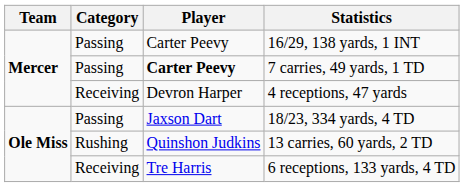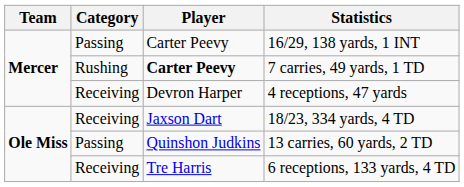7 carries, 49 yards, 1 TD | Category: Passing -> Rushing
18/23, 334 yards, 4 TD | Category: Passing -> Receiving
13 carries, 60 yards, 2 TD | Category: Rushing -> Passing
